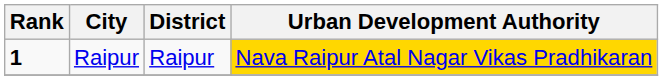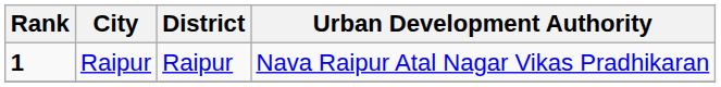row 2 | Urban Development Authority: gold background -> no background
